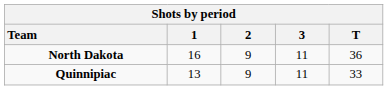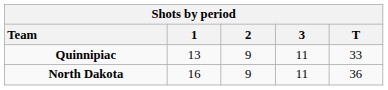rows swapped: Quinnipiac <-> North Dakota
